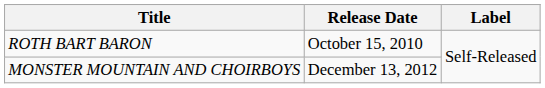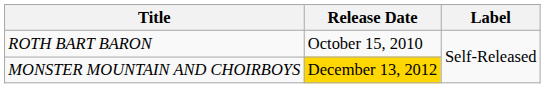MONSTER MOUNTAIN AND CHOIRBOYS | Release Date: no background -> gold background
